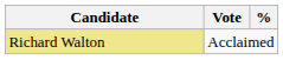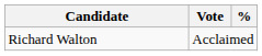Richard Walton | Candidate: khaki background -> no background
